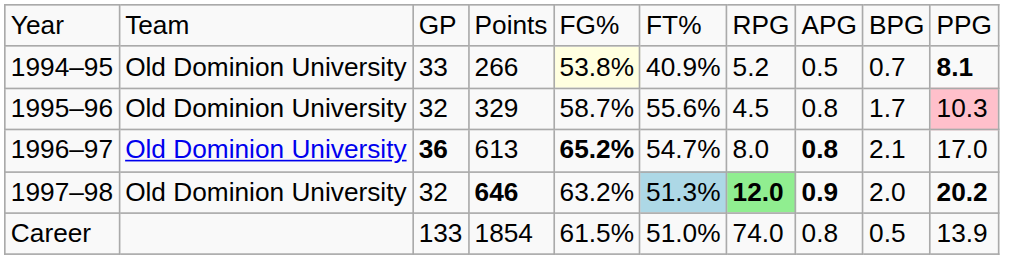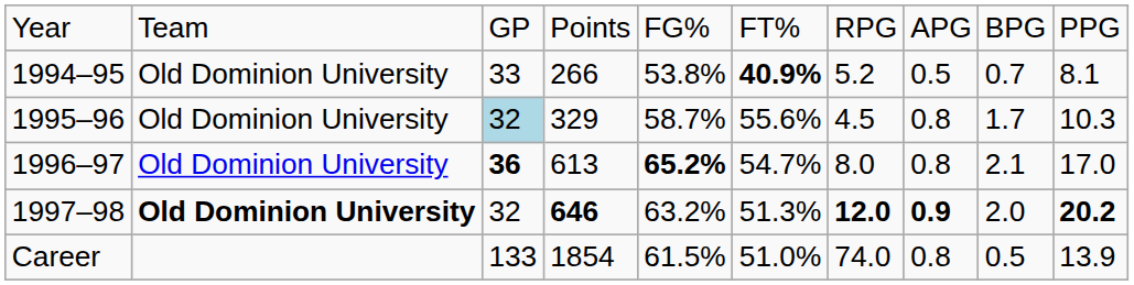1994–95 | column 5: lightyellow background -> no background
1994–95 | column 6: normal -> bold
1994–95 | column 10: bold -> normal
1995–96 | column 3: no background -> lightblue background
1995–96 | column 10: pink background -> no background
1996–97 | column 8: bold -> normal
1997–98 | column 2: normal -> bold
1997–98 | column 6: lightblue background -> no background
1997–98 | column 7: lightgreen background -> no background
